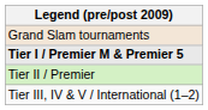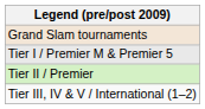row 3 | column 1: bold -> normal
